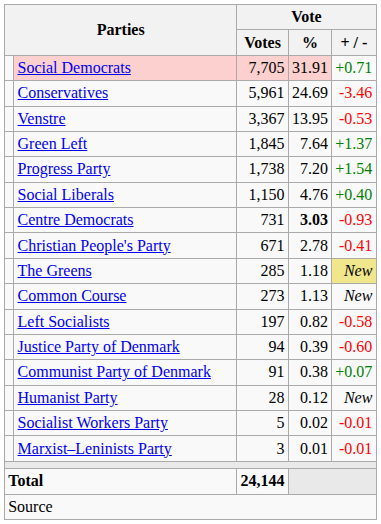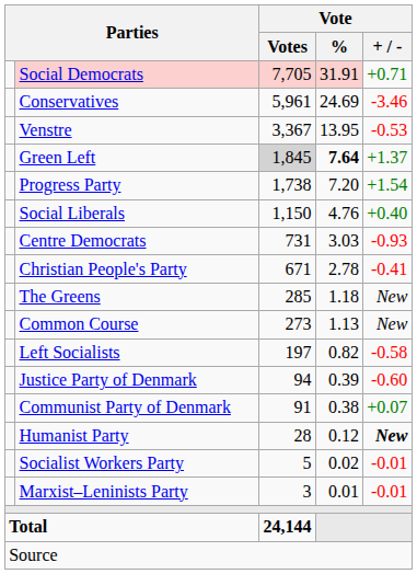Green Left | Vote / Votes: no background -> lightgrey background
Green Left | Vote / %: normal -> bold
Centre Democrats | Vote / %: bold -> normal
The Greens | Vote / + / -: khaki background -> no background
Humanist Party | Vote / + / -: normal -> bold
